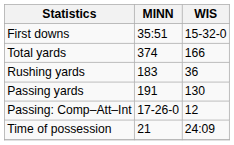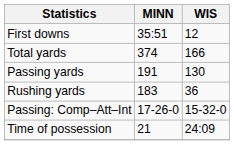First downs | WIS: 15-32-0 -> 12
rows swapped: Rushing yards <-> Passing yards
Passing: Comp–Att–Int | WIS: 12 -> 15-32-0
